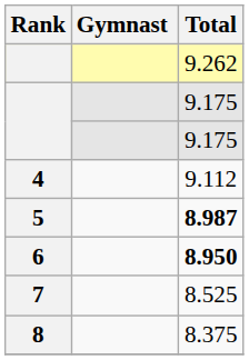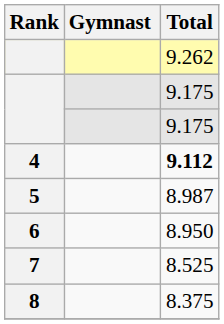9.112 | Total: normal -> bold
8.987 | Total: bold -> normal
8.950 | Total: bold -> normal
